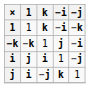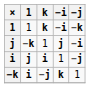row 3 | ×: −k -> j
row 5 | ×: j -> −k
